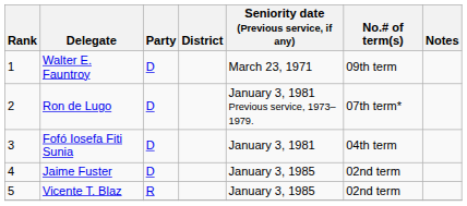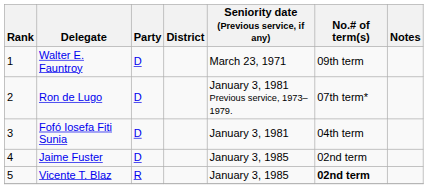Vicente T. Blaz | No.# of term(s): normal -> bold
